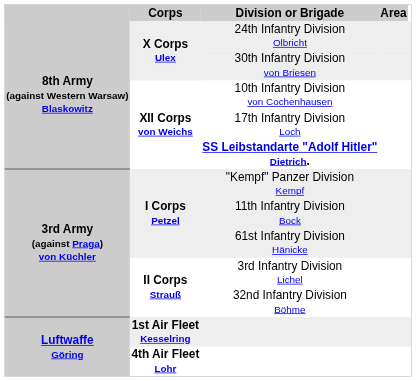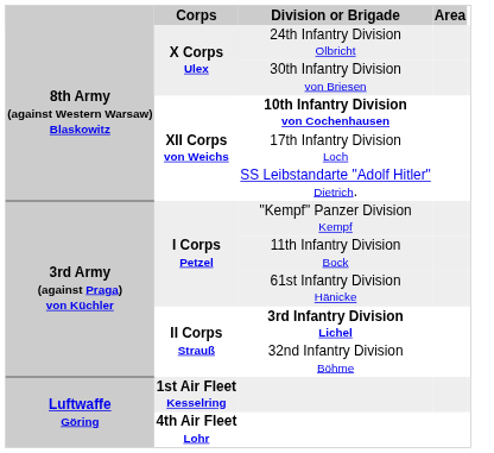10th Infantry Division von Cochenhausen | Division or Brigade: normal -> bold
SS Leibstandarte "Adolf Hitler" Dietrich. | Division or Brigade: bold -> normal
3rd Infantry Division Lichel | Division or Brigade: normal -> bold
